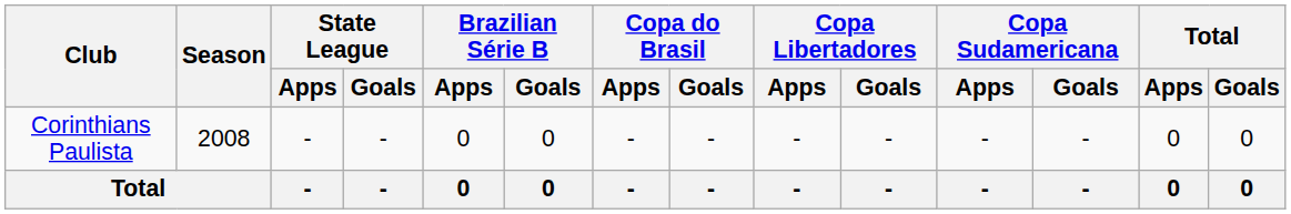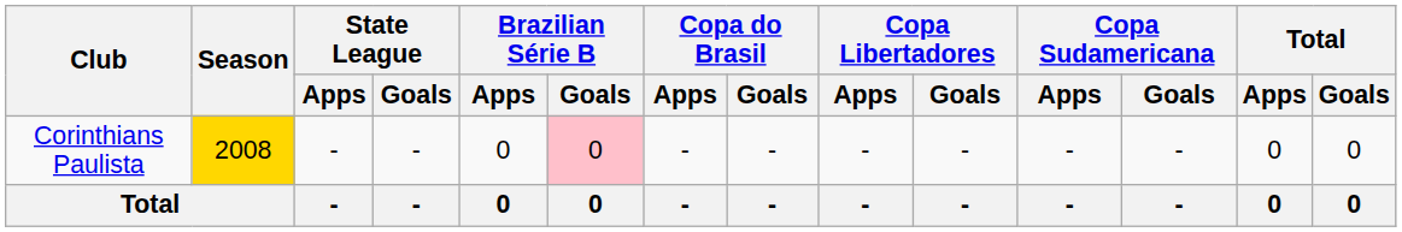Corinthians Paulista | Season: no background -> gold background
Corinthians Paulista | Brazilian Série B / Goals: no background -> pink background
